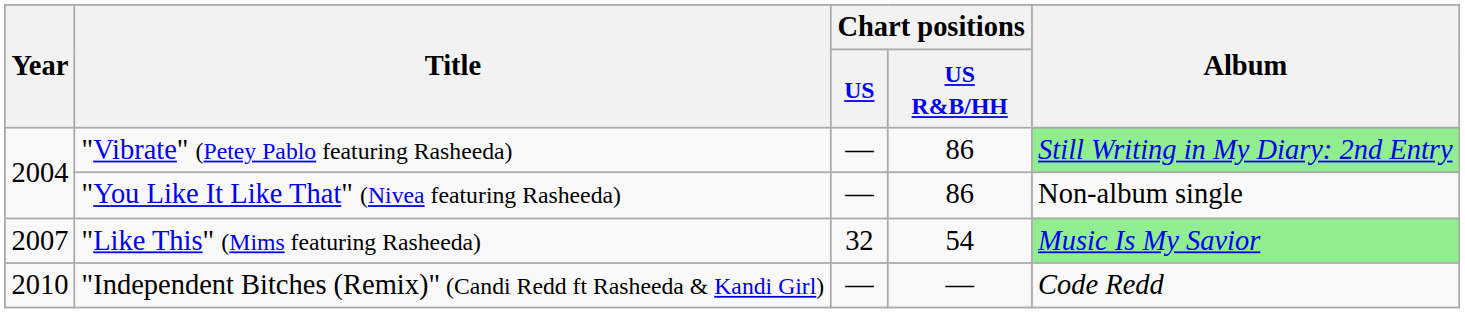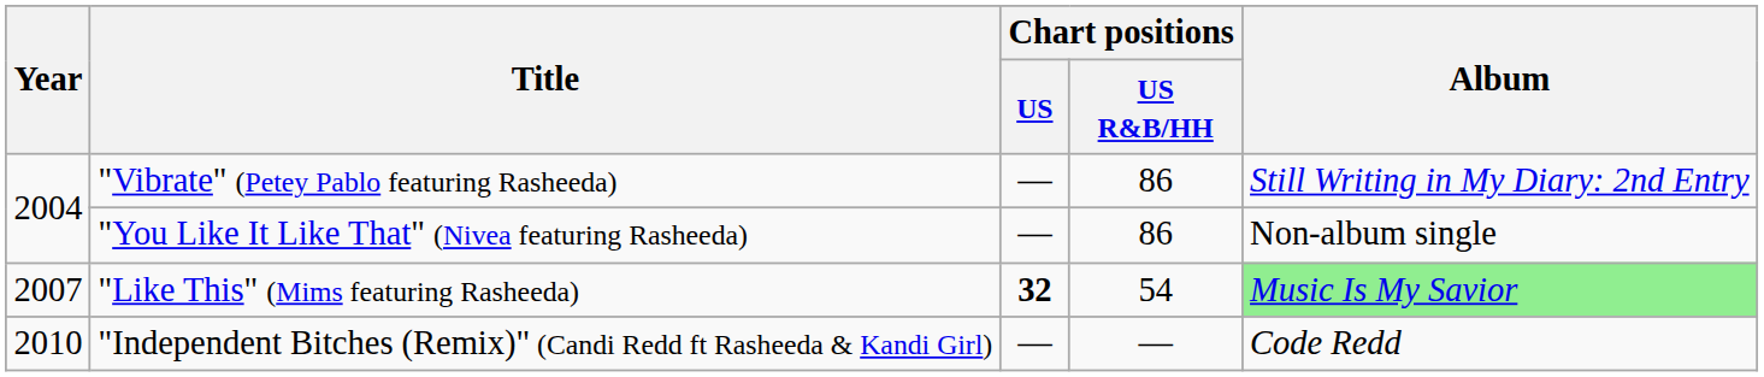"Vibrate" (Petey Pablo featuring Rasheeda) | Album: lightgreen background -> no background
"Like This" (Mims featuring Rasheeda) | Chart positions / US: normal -> bold
